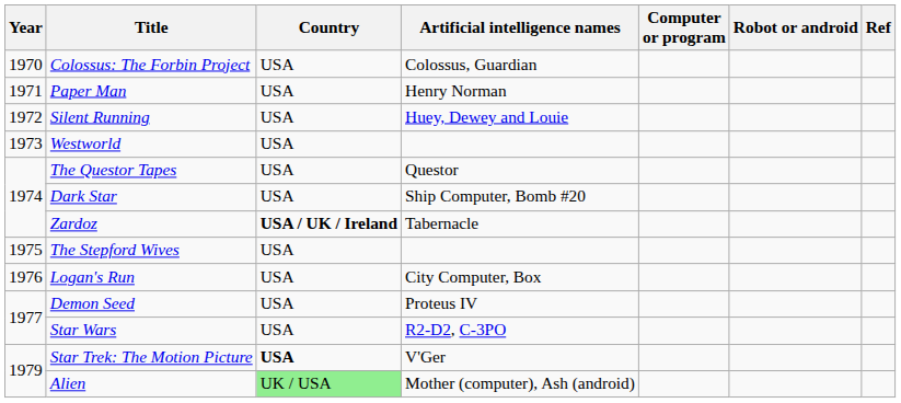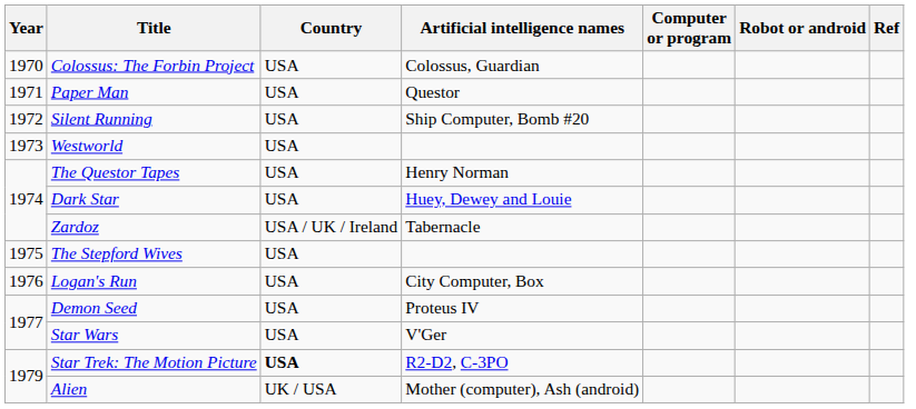Paper Man | Artificial intelligence names: Henry Norman -> Questor
Silent Running | Artificial intelligence names: Huey, Dewey and Louie -> Ship Computer, Bomb #20
The Questor Tapes | Artificial intelligence names: Questor -> Henry Norman
Dark Star | Artificial intelligence names: Ship Computer, Bomb #20 -> Huey, Dewey and Louie
Zardoz | Country: bold -> normal
Star Wars | Artificial intelligence names: R2-D2, C-3PO -> V'Ger
Star Trek: The Motion Picture | Artificial intelligence names: V'Ger -> R2-D2, C-3PO
Alien | Country: lightgreen background -> no background
